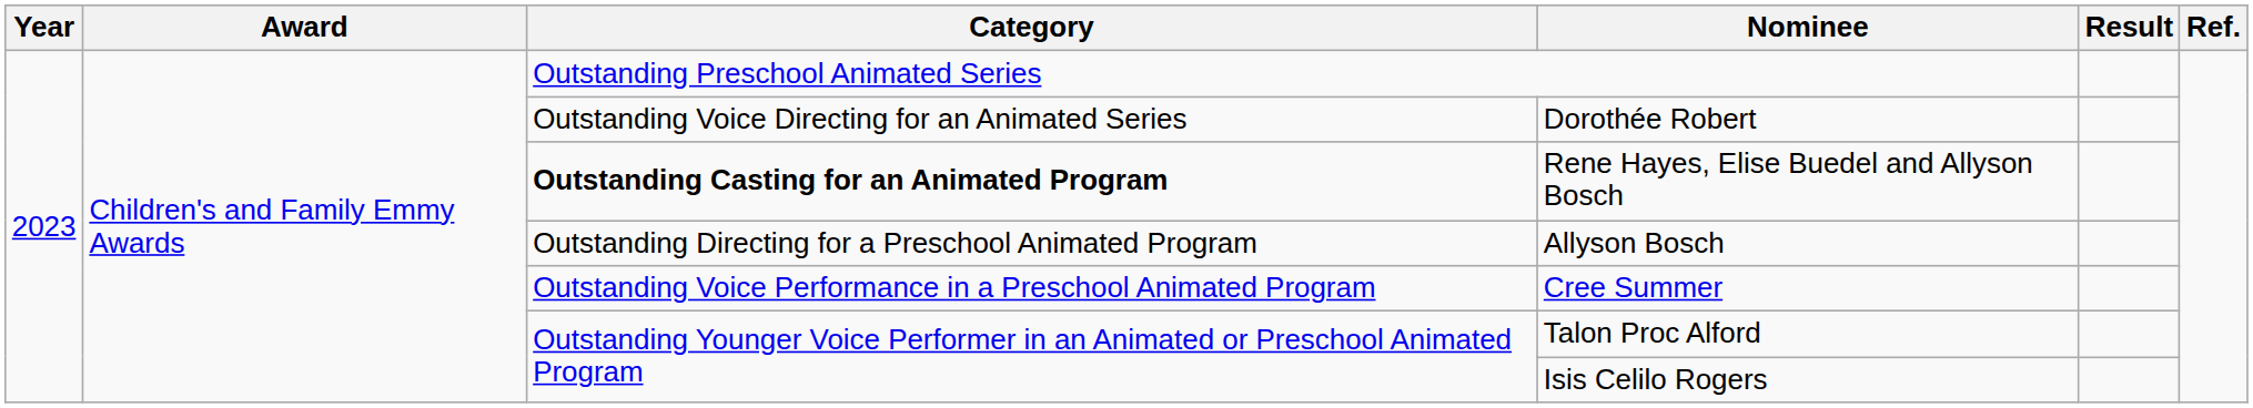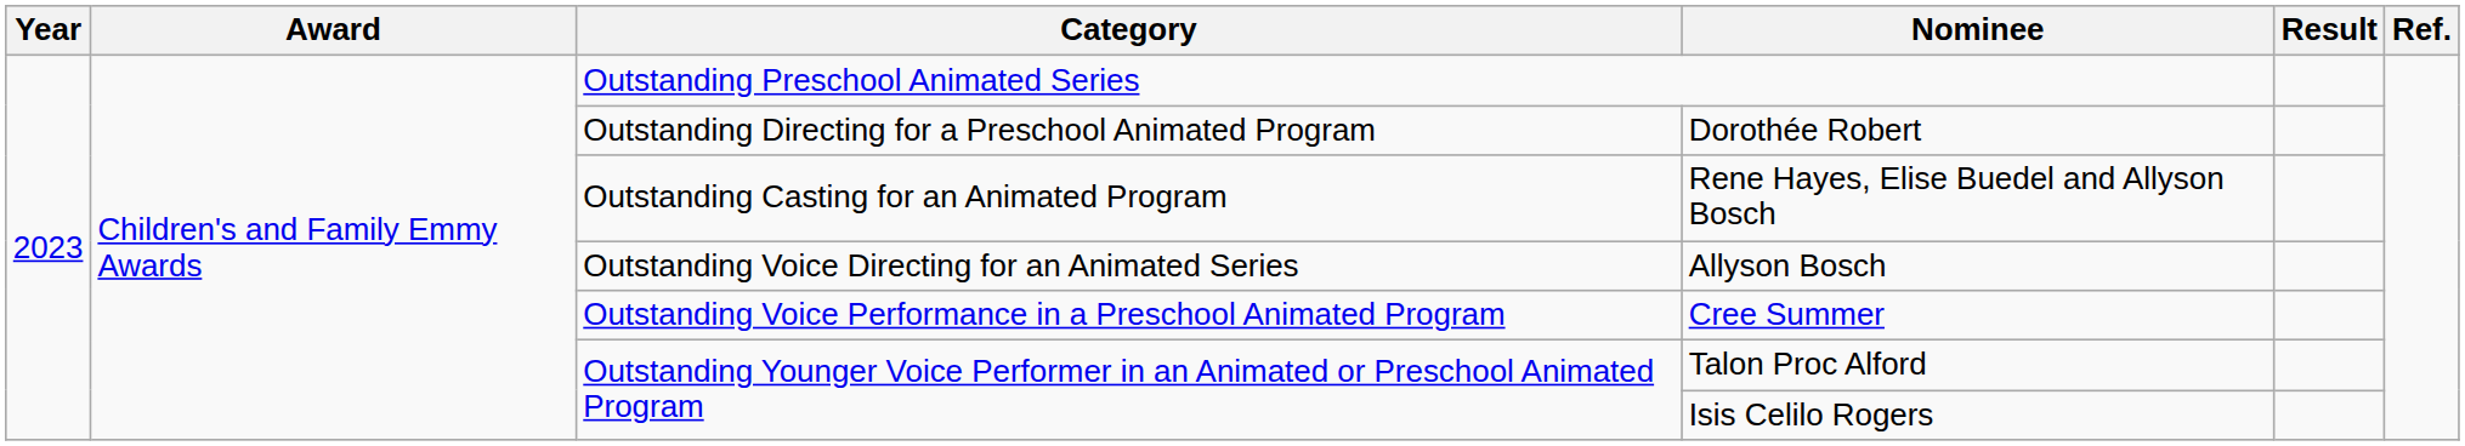Dorothée Robert | Category: Outstanding Voice Directing for an Animated Series -> Outstanding Directing for a Preschool Animated Program
Rene Hayes, Elise Buedel and Allyson Bosch | Category: bold -> normal
Allyson Bosch | Category: Outstanding Directing for a Preschool Animated Program -> Outstanding Voice Directing for an Animated Series
